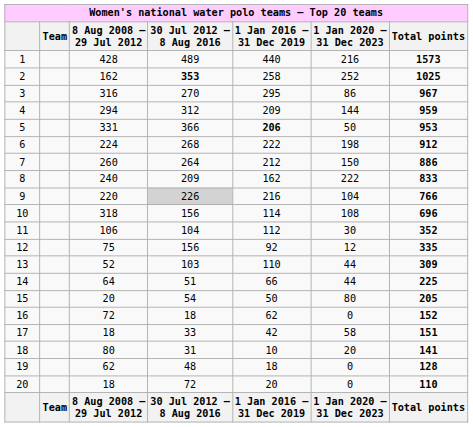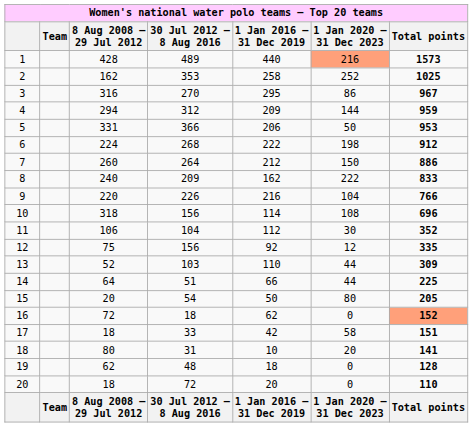1 | 1 Jan 2020 – 31 Dec 2023: no background -> lightsalmon background
2 | 30 Jul 2012 – 8 Aug 2016: bold -> normal
5 | 1 Jan 2016 – 31 Dec 2019: bold -> normal
9 | 30 Jul 2012 – 8 Aug 2016: lightgrey background -> no background
16 | Total points: no background -> lightsalmon background
